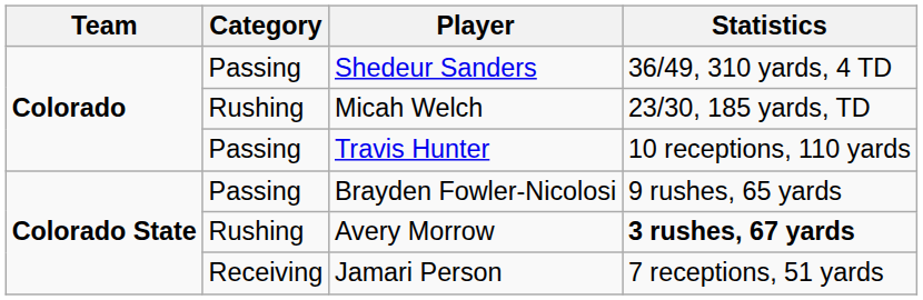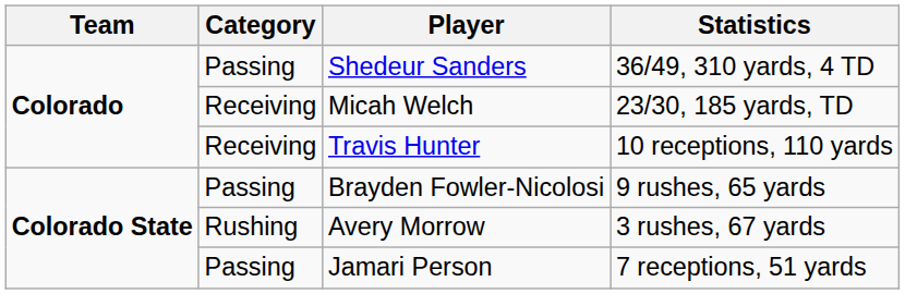Micah Welch | Category: Rushing -> Receiving
Travis Hunter | Category: Passing -> Receiving
Avery Morrow | Statistics: bold -> normal
Jamari Person | Category: Receiving -> Passing
